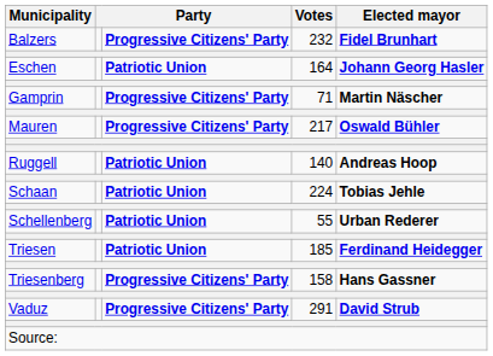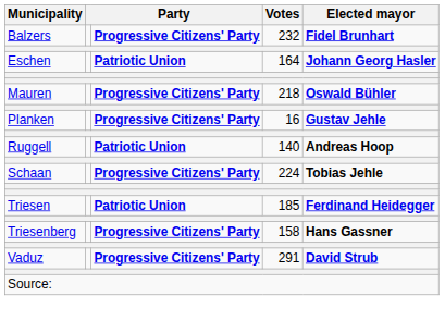- row: Gamprin | Progressive Citizens' Party | 71 | Martin Näscher
Mauren | Votes: 217 -> 218
+ row: Planken | Progressive Citizens' Party | 16 | Gustav Jehle
Schaan | column 3: Patriotic Union -> Progressive Citizens' Party
- row: Schellenberg | Patriotic Union | 55 | Urban Rederer
